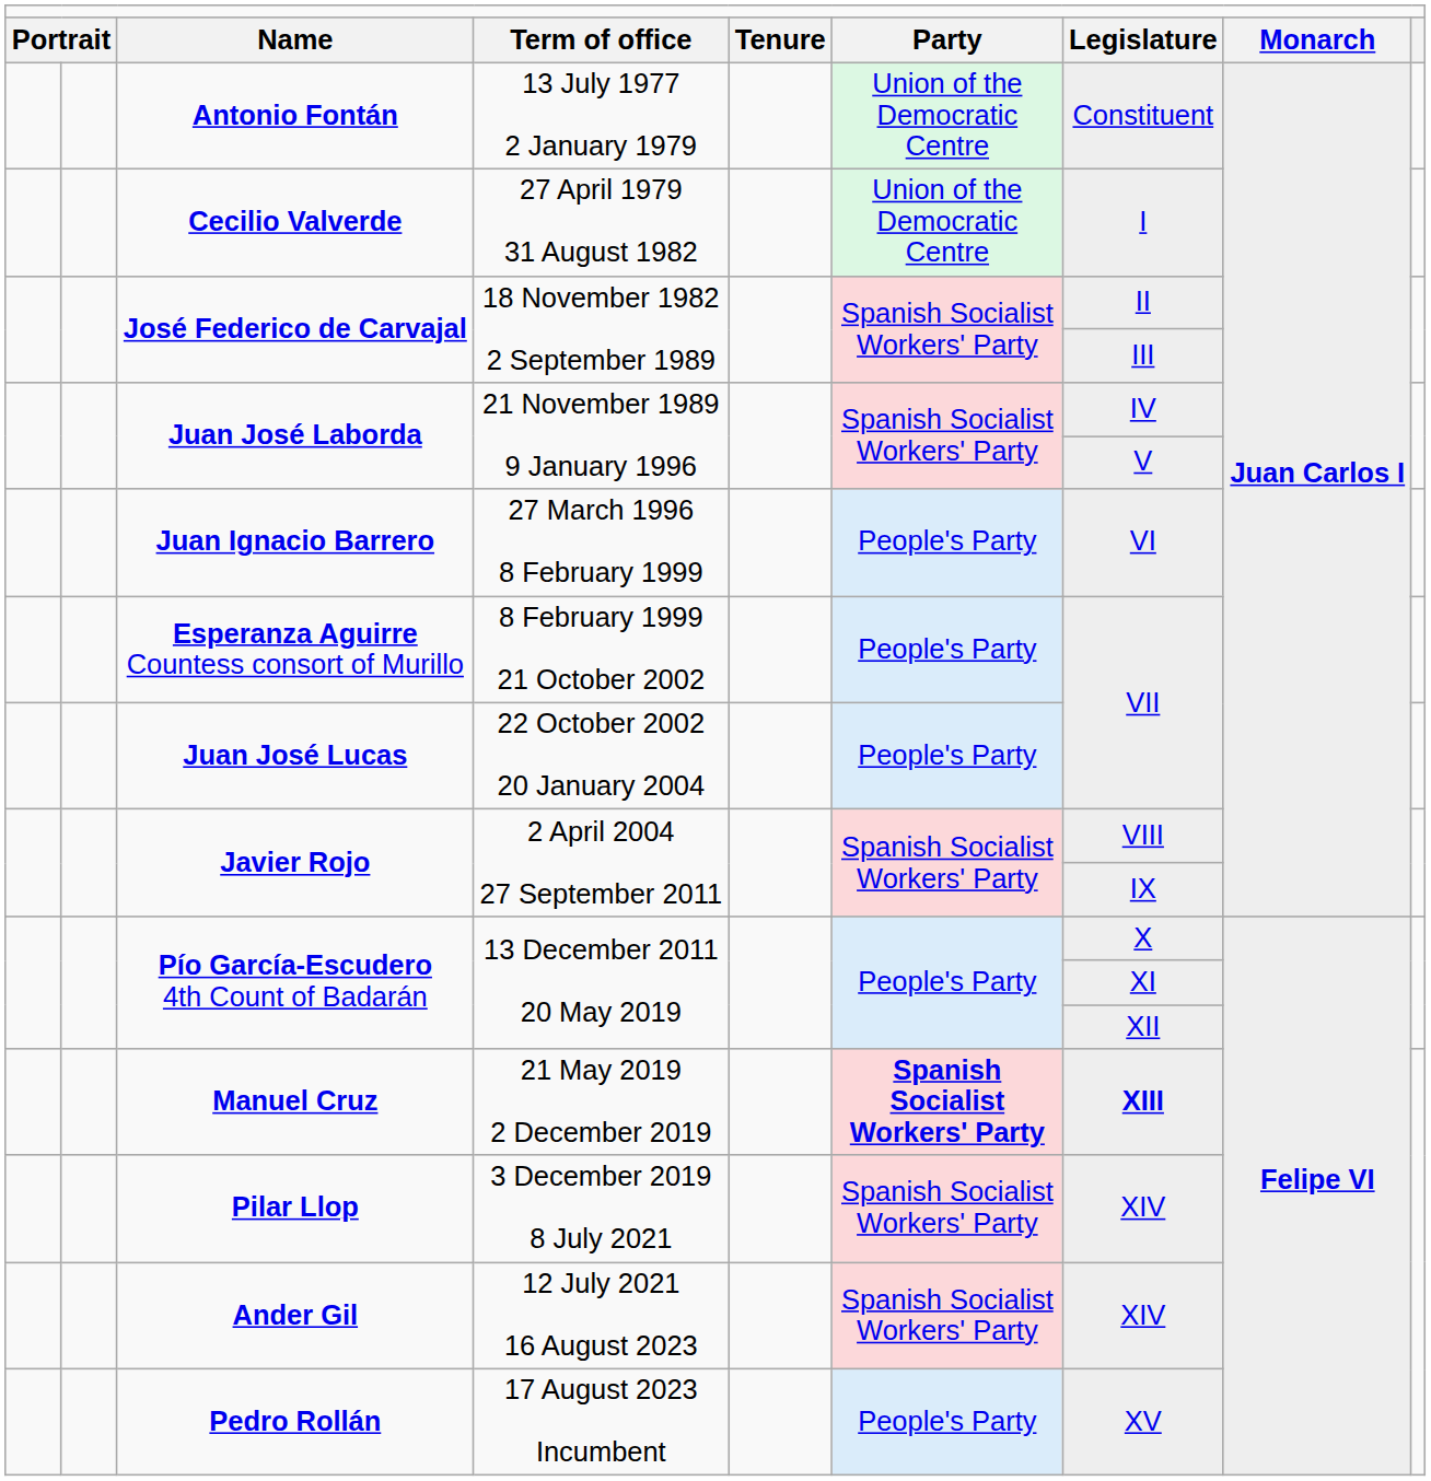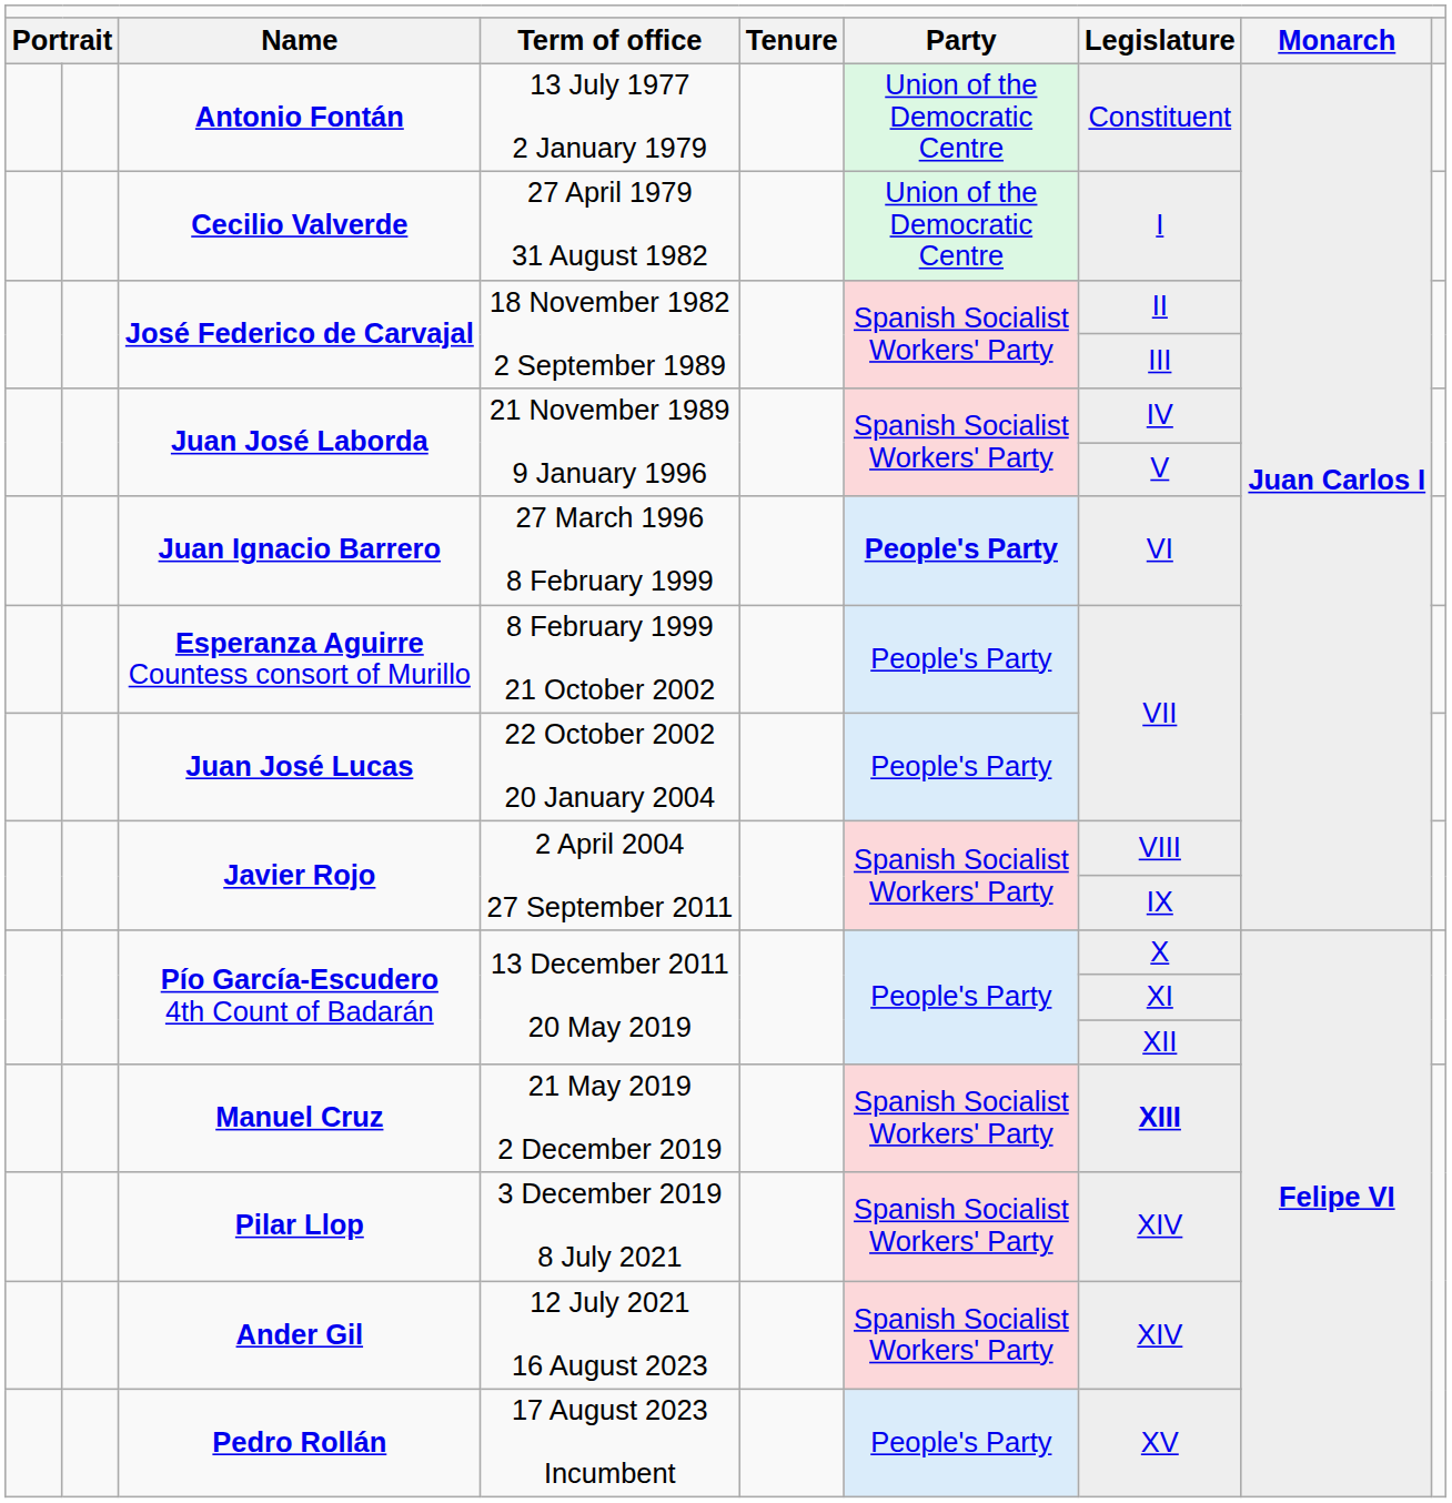Juan Ignacio Barrero | column 6: normal -> bold
Manuel Cruz | column 6: bold -> normal
